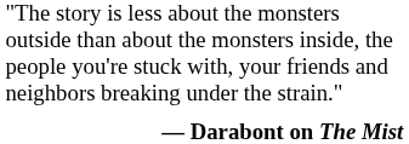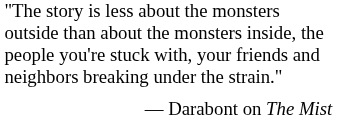row 2 | column 1: bold -> normal
